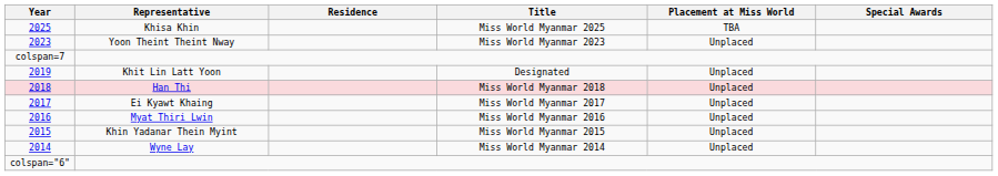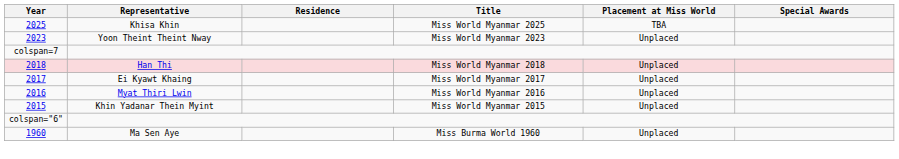- row: 2019 | Khit Lin Latt Yoon | Designated | Unplaced
- row: 2014 | Wyne Lay | Miss World Myanmar 2014 | Unplaced
+ row: 1960 | Ma Sen Aye | Miss Burma World 1960 | Unplaced
